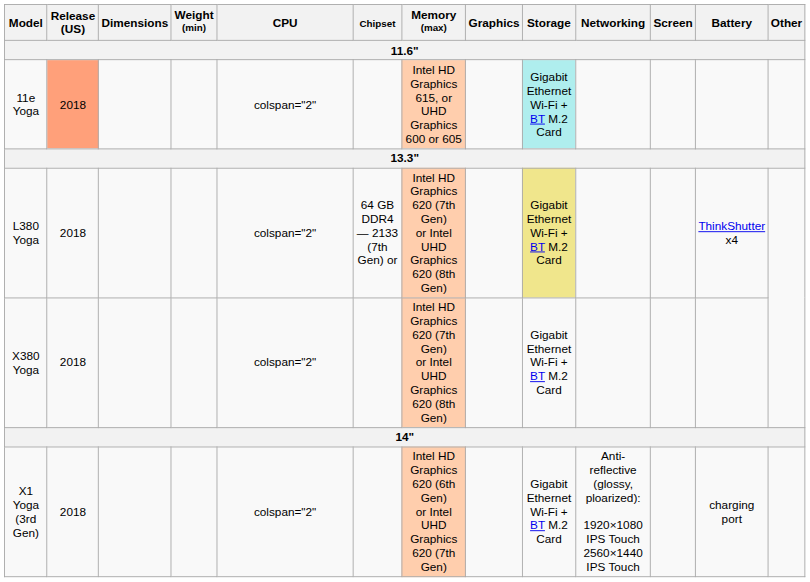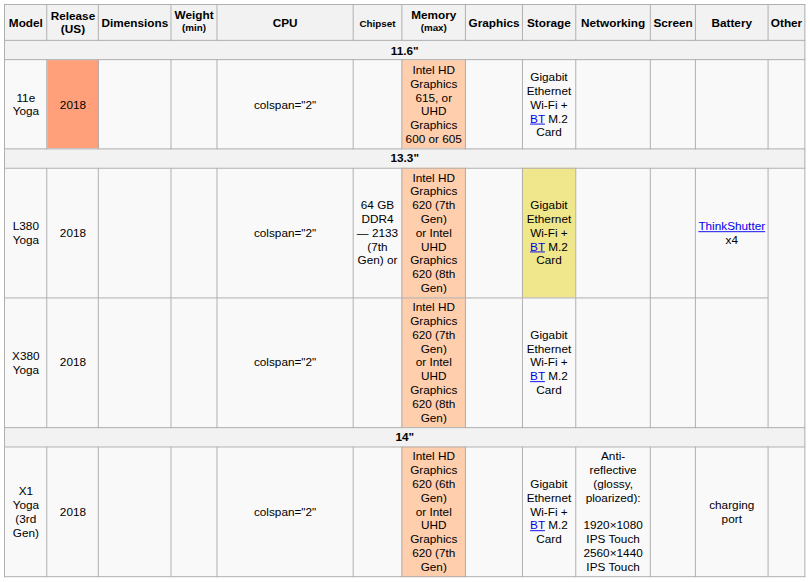11e Yoga | Storage: paleturquoise background -> no background
